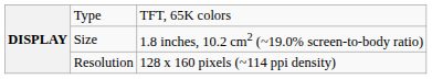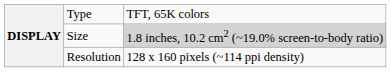Size | column 3: no background -> lightgrey background
